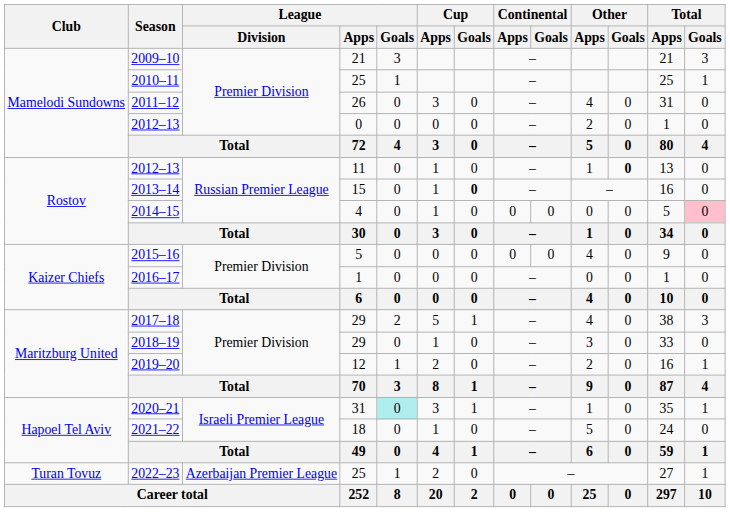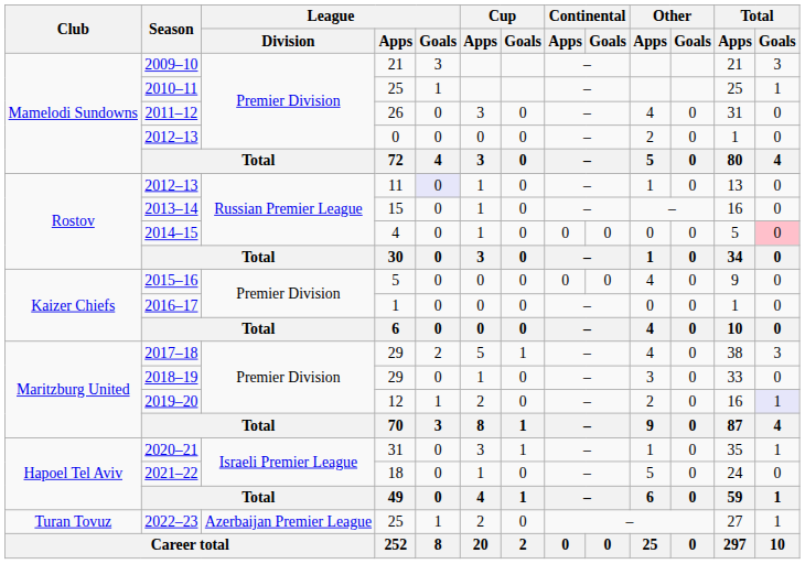2012–13 / 11 | League / Goals: no background -> lavender background
2012–13 / 11 | Other / Goals: bold -> normal
2013–14 | Cup / Goals: bold -> normal
2019–20 | Total / Goals: no background -> lavender background
2020–21 | League / Goals: paleturquoise background -> no background
